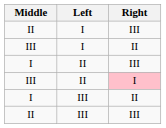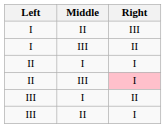columns swapped: Left <-> Middle
row 4 | Right: III -> I
row 7 | Right: III -> I
